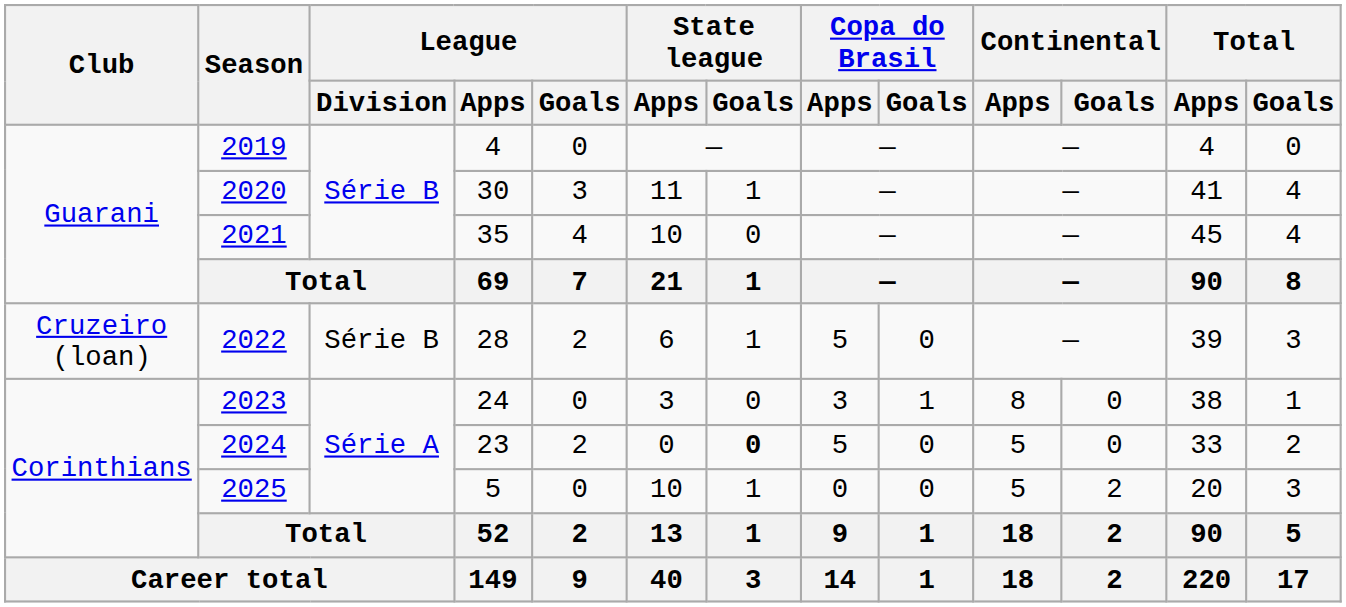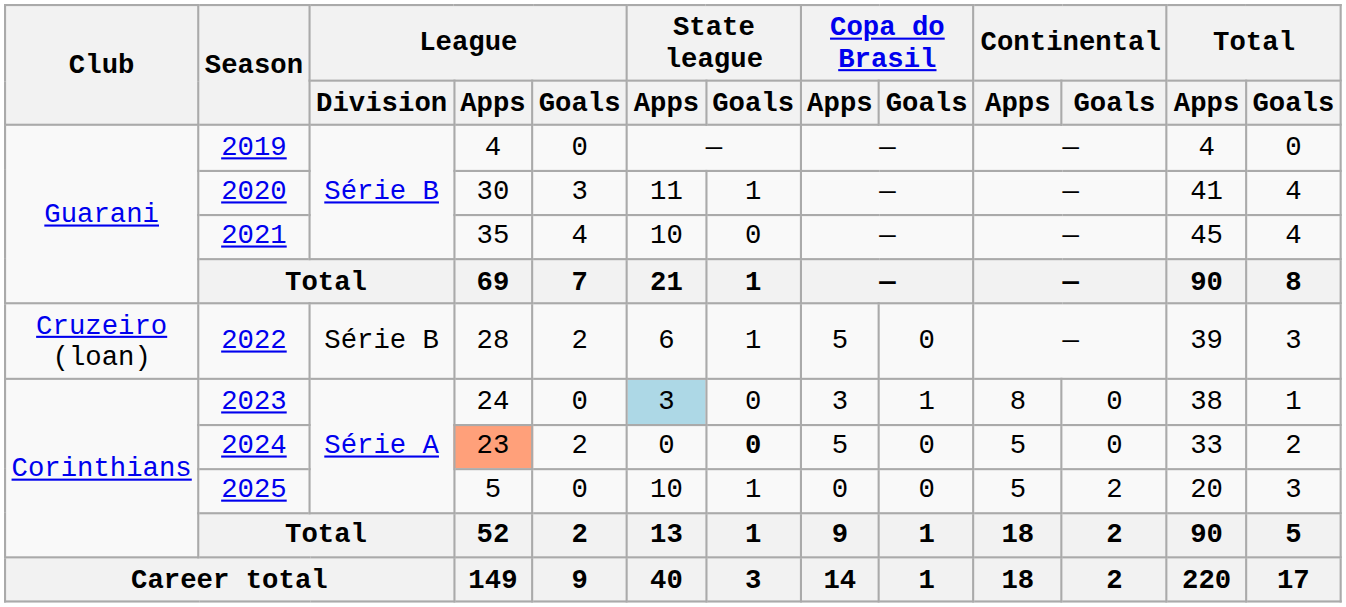2023 | State league / Apps: no background -> lightblue background
2024 | League / Apps: no background -> lightsalmon background
